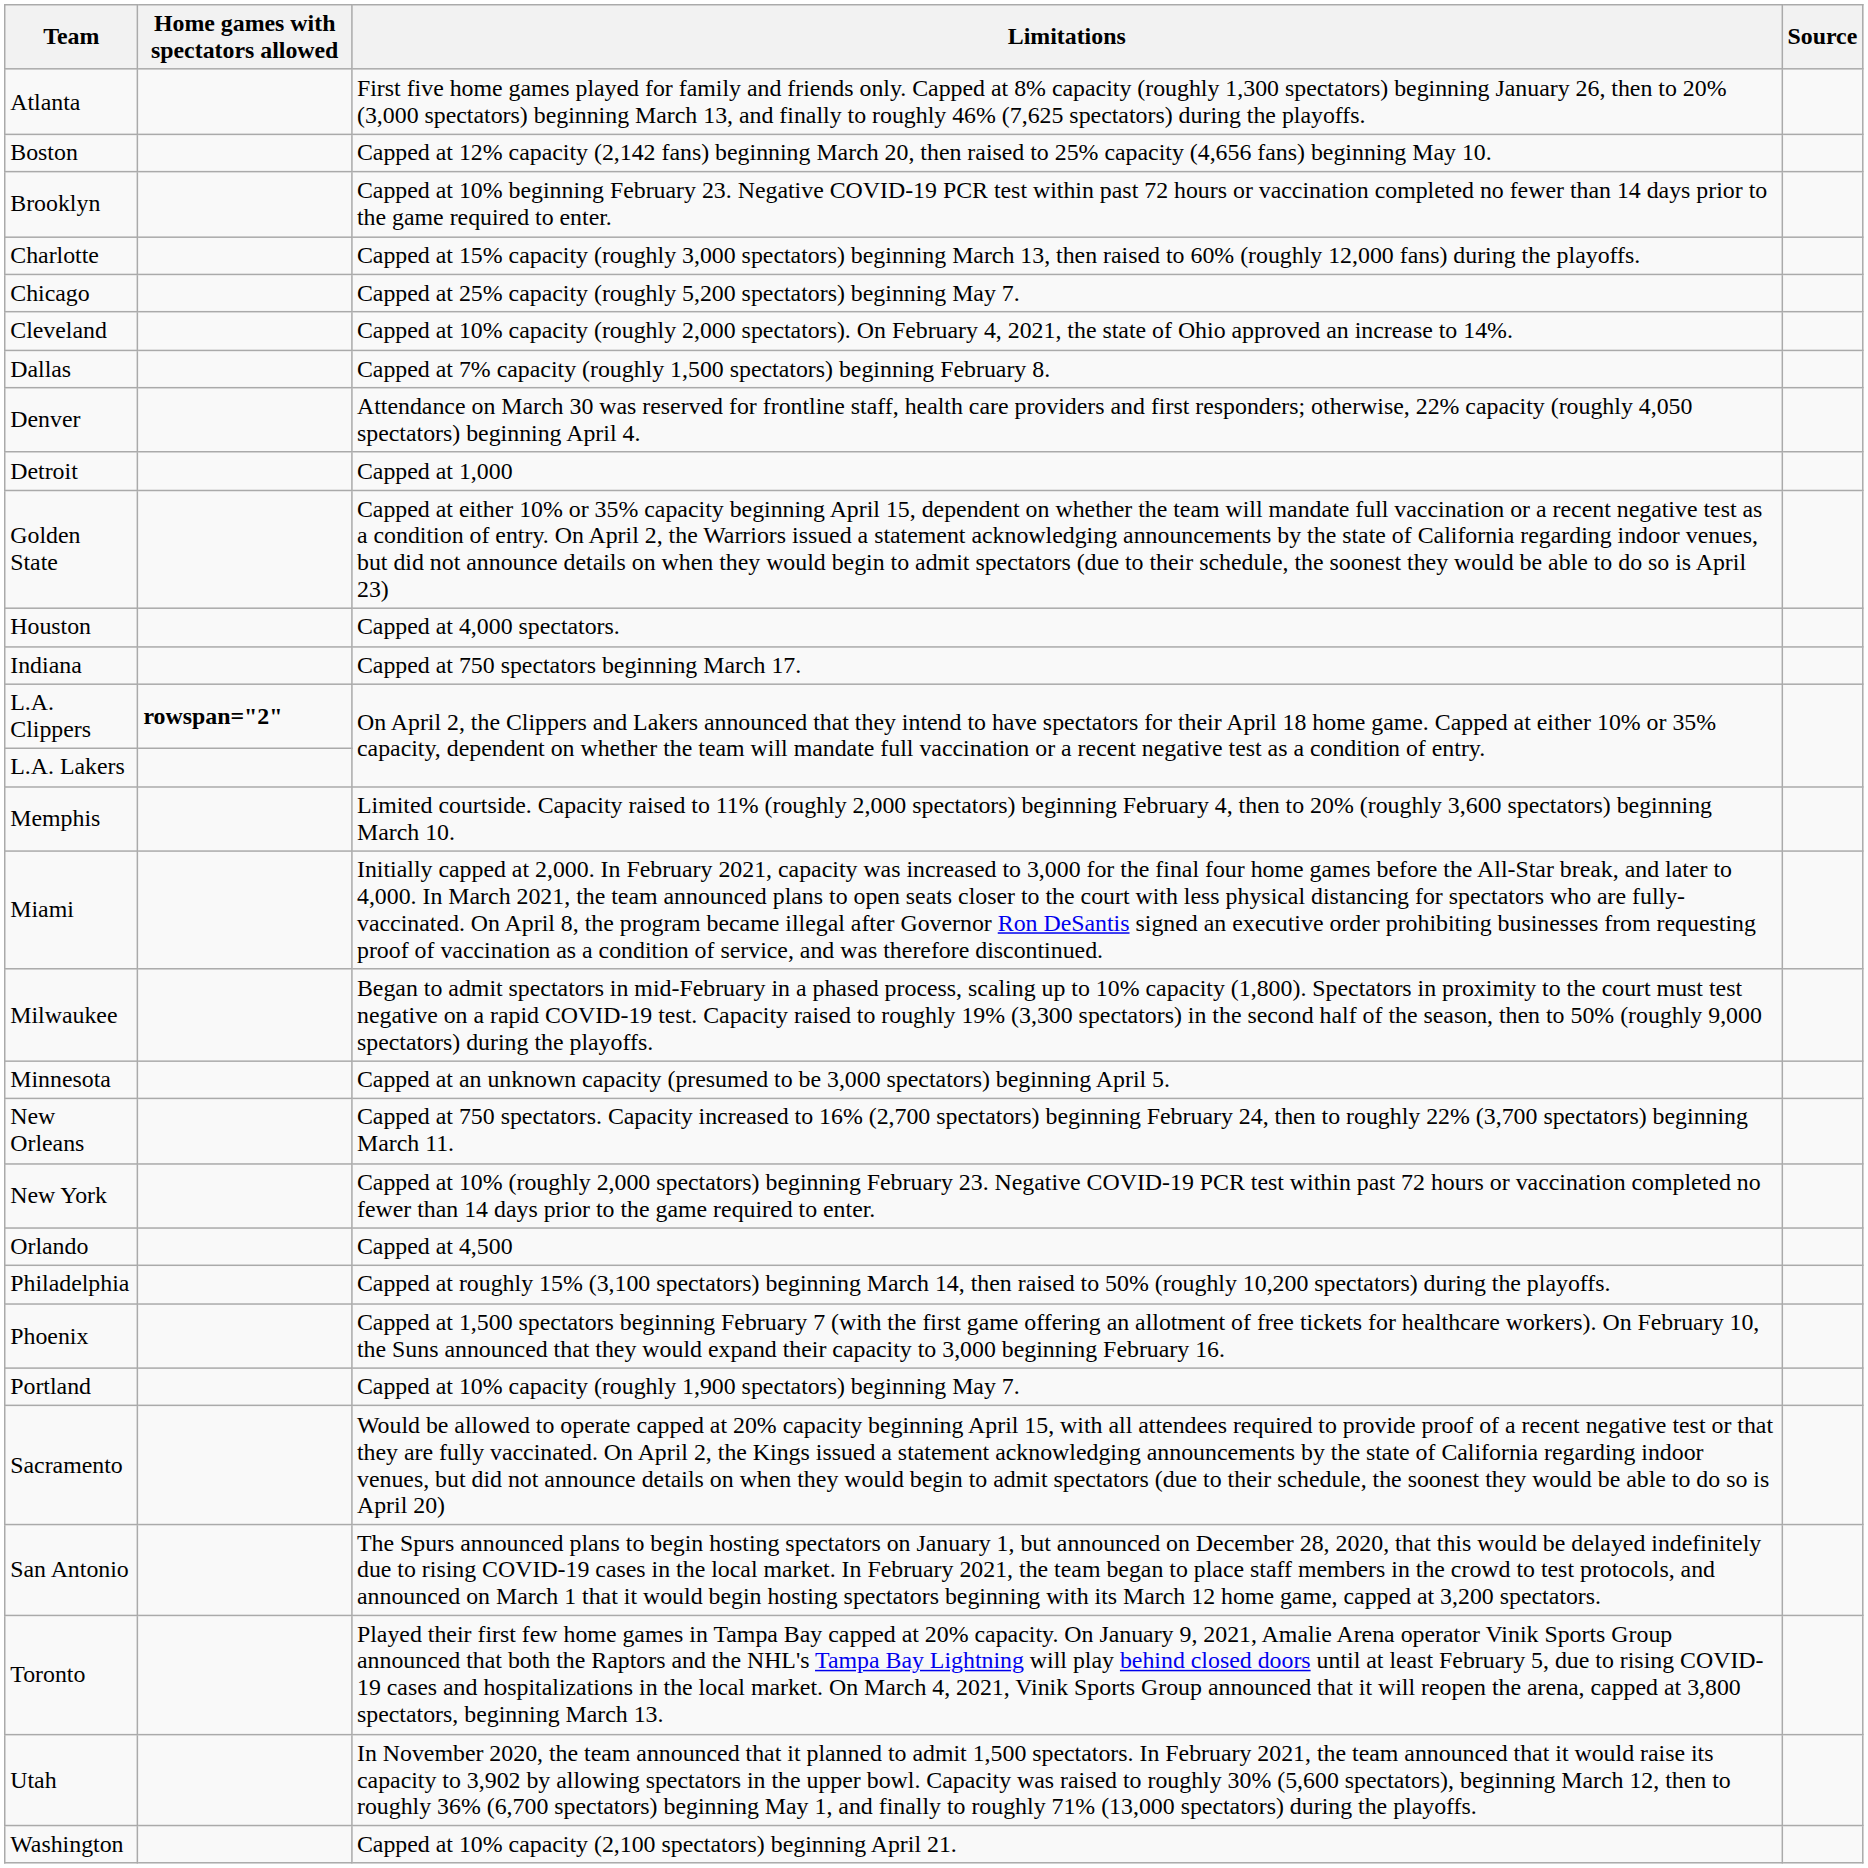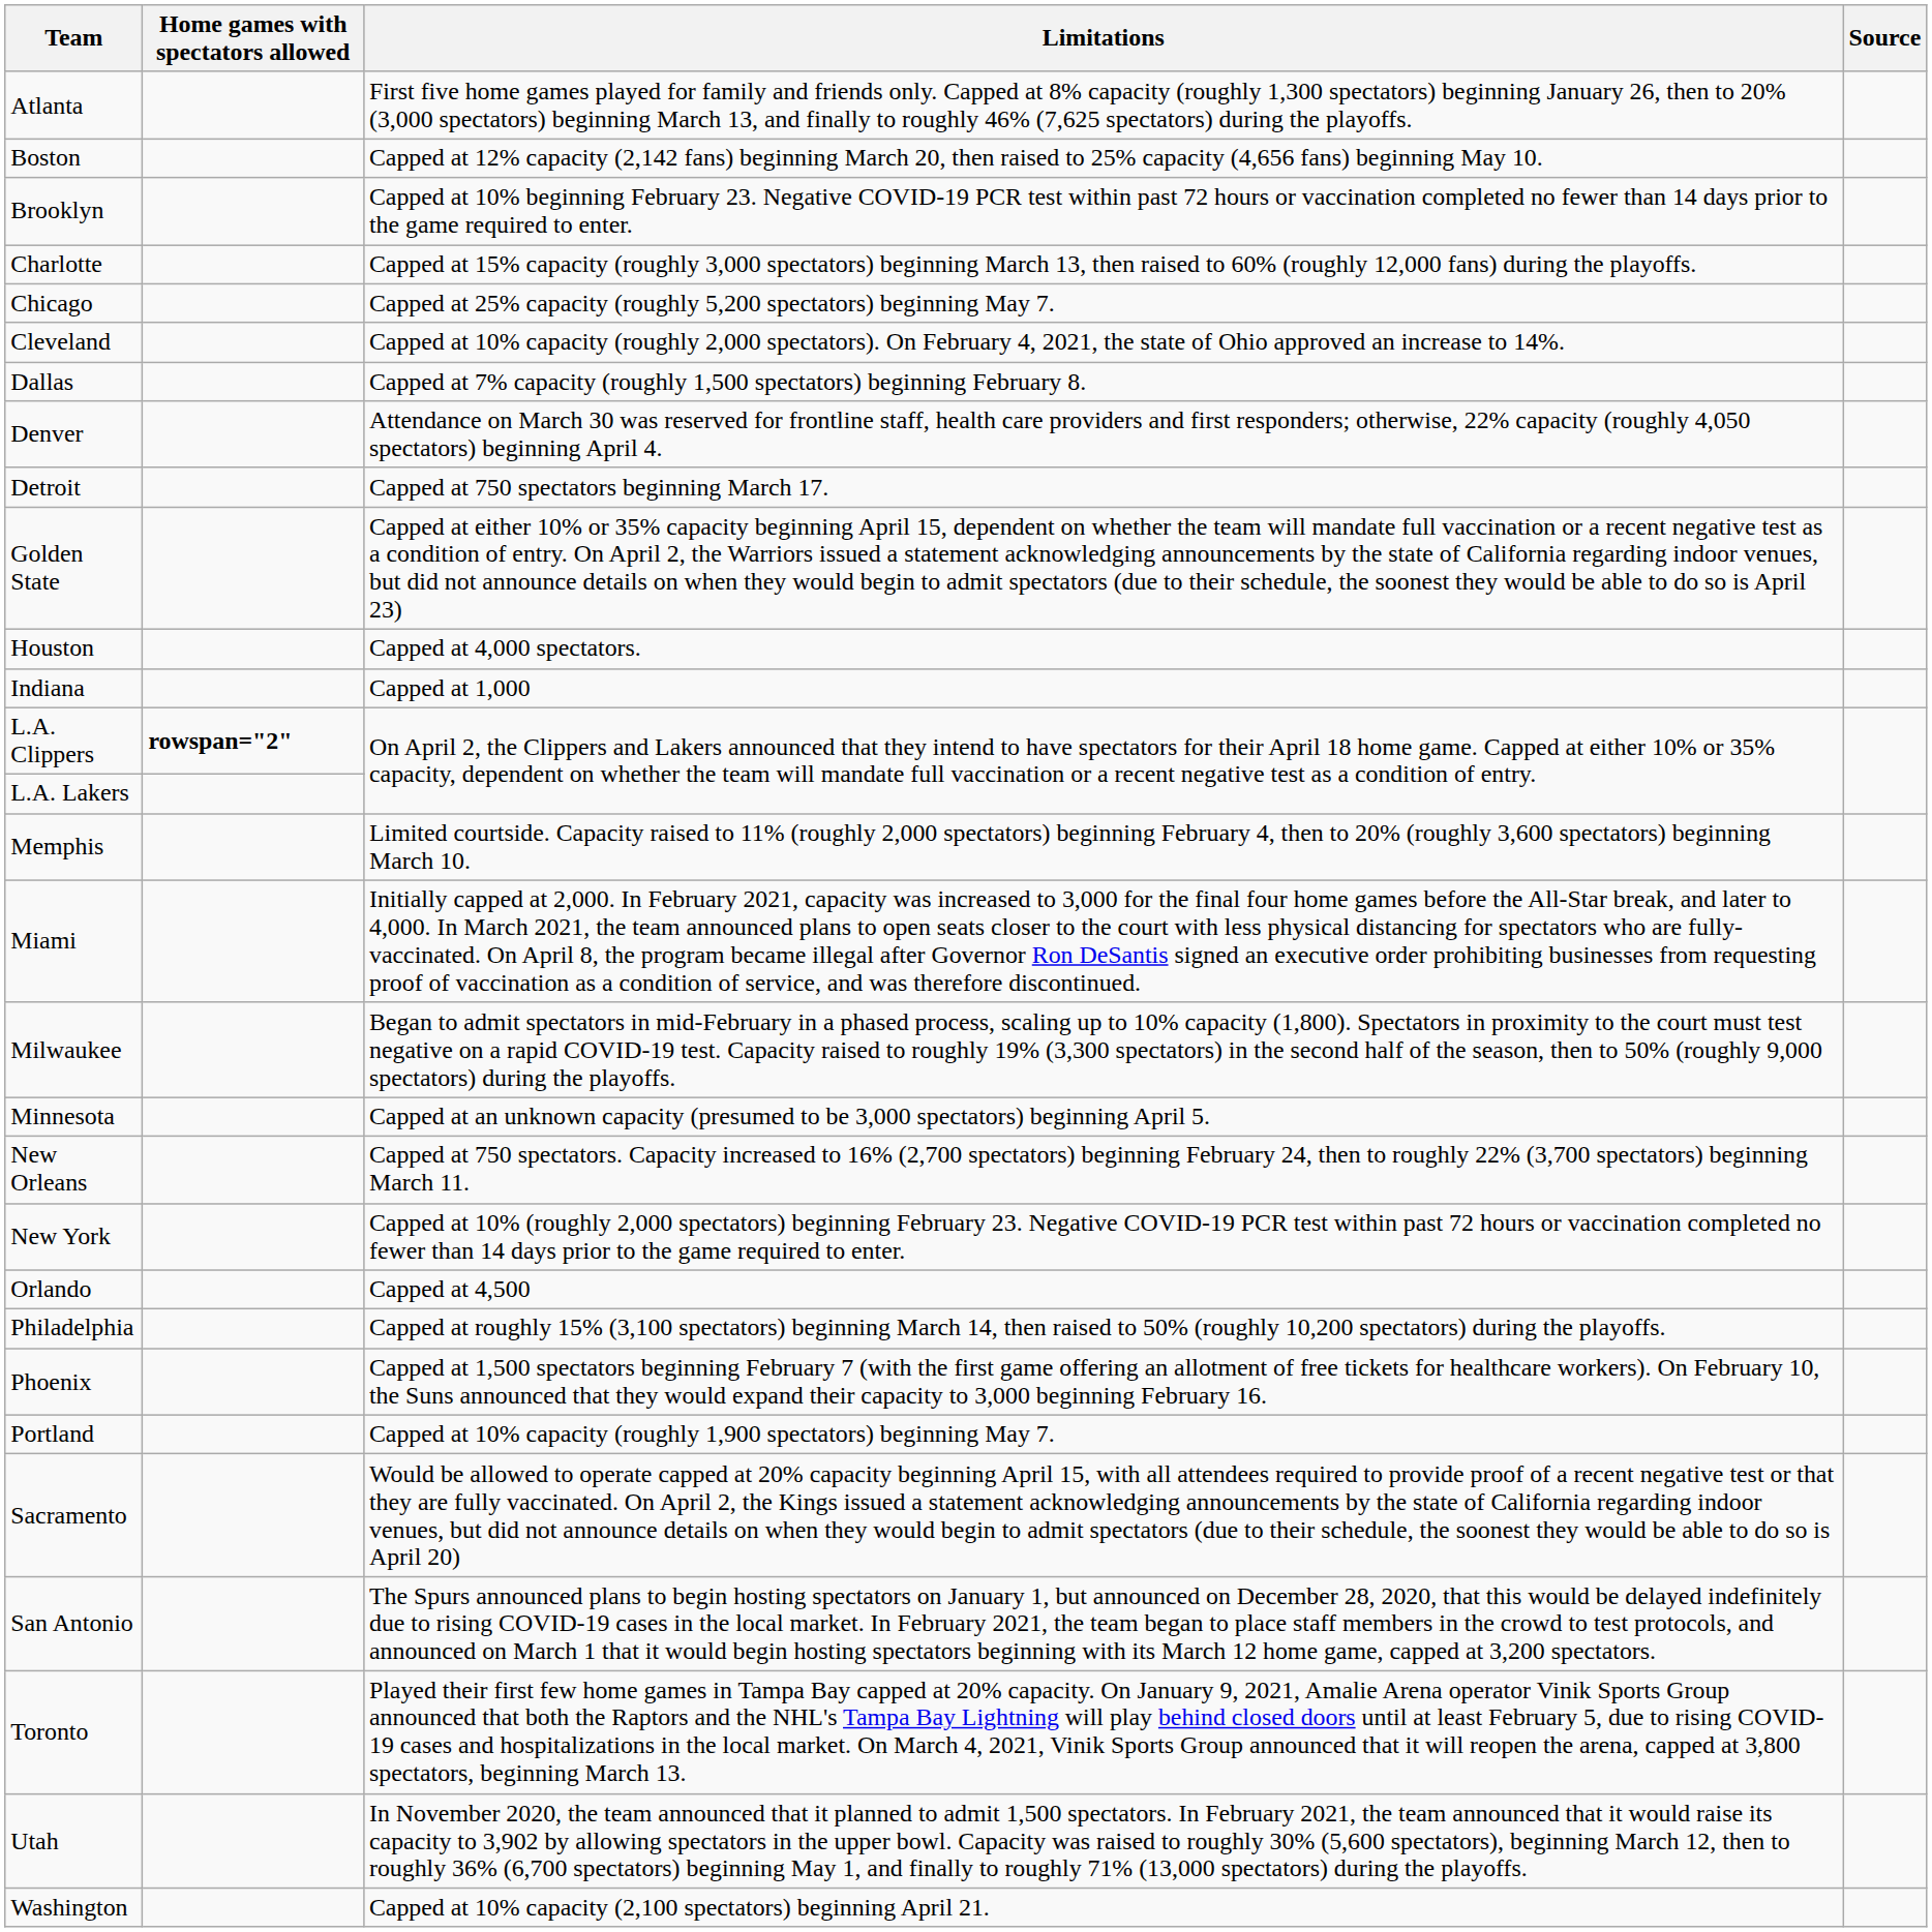Detroit | Limitations: Capped at 1,000 -> Capped at 750 spectators beginning March 17.
Indiana | Limitations: Capped at 750 spectators beginning March 17. -> Capped at 1,000
